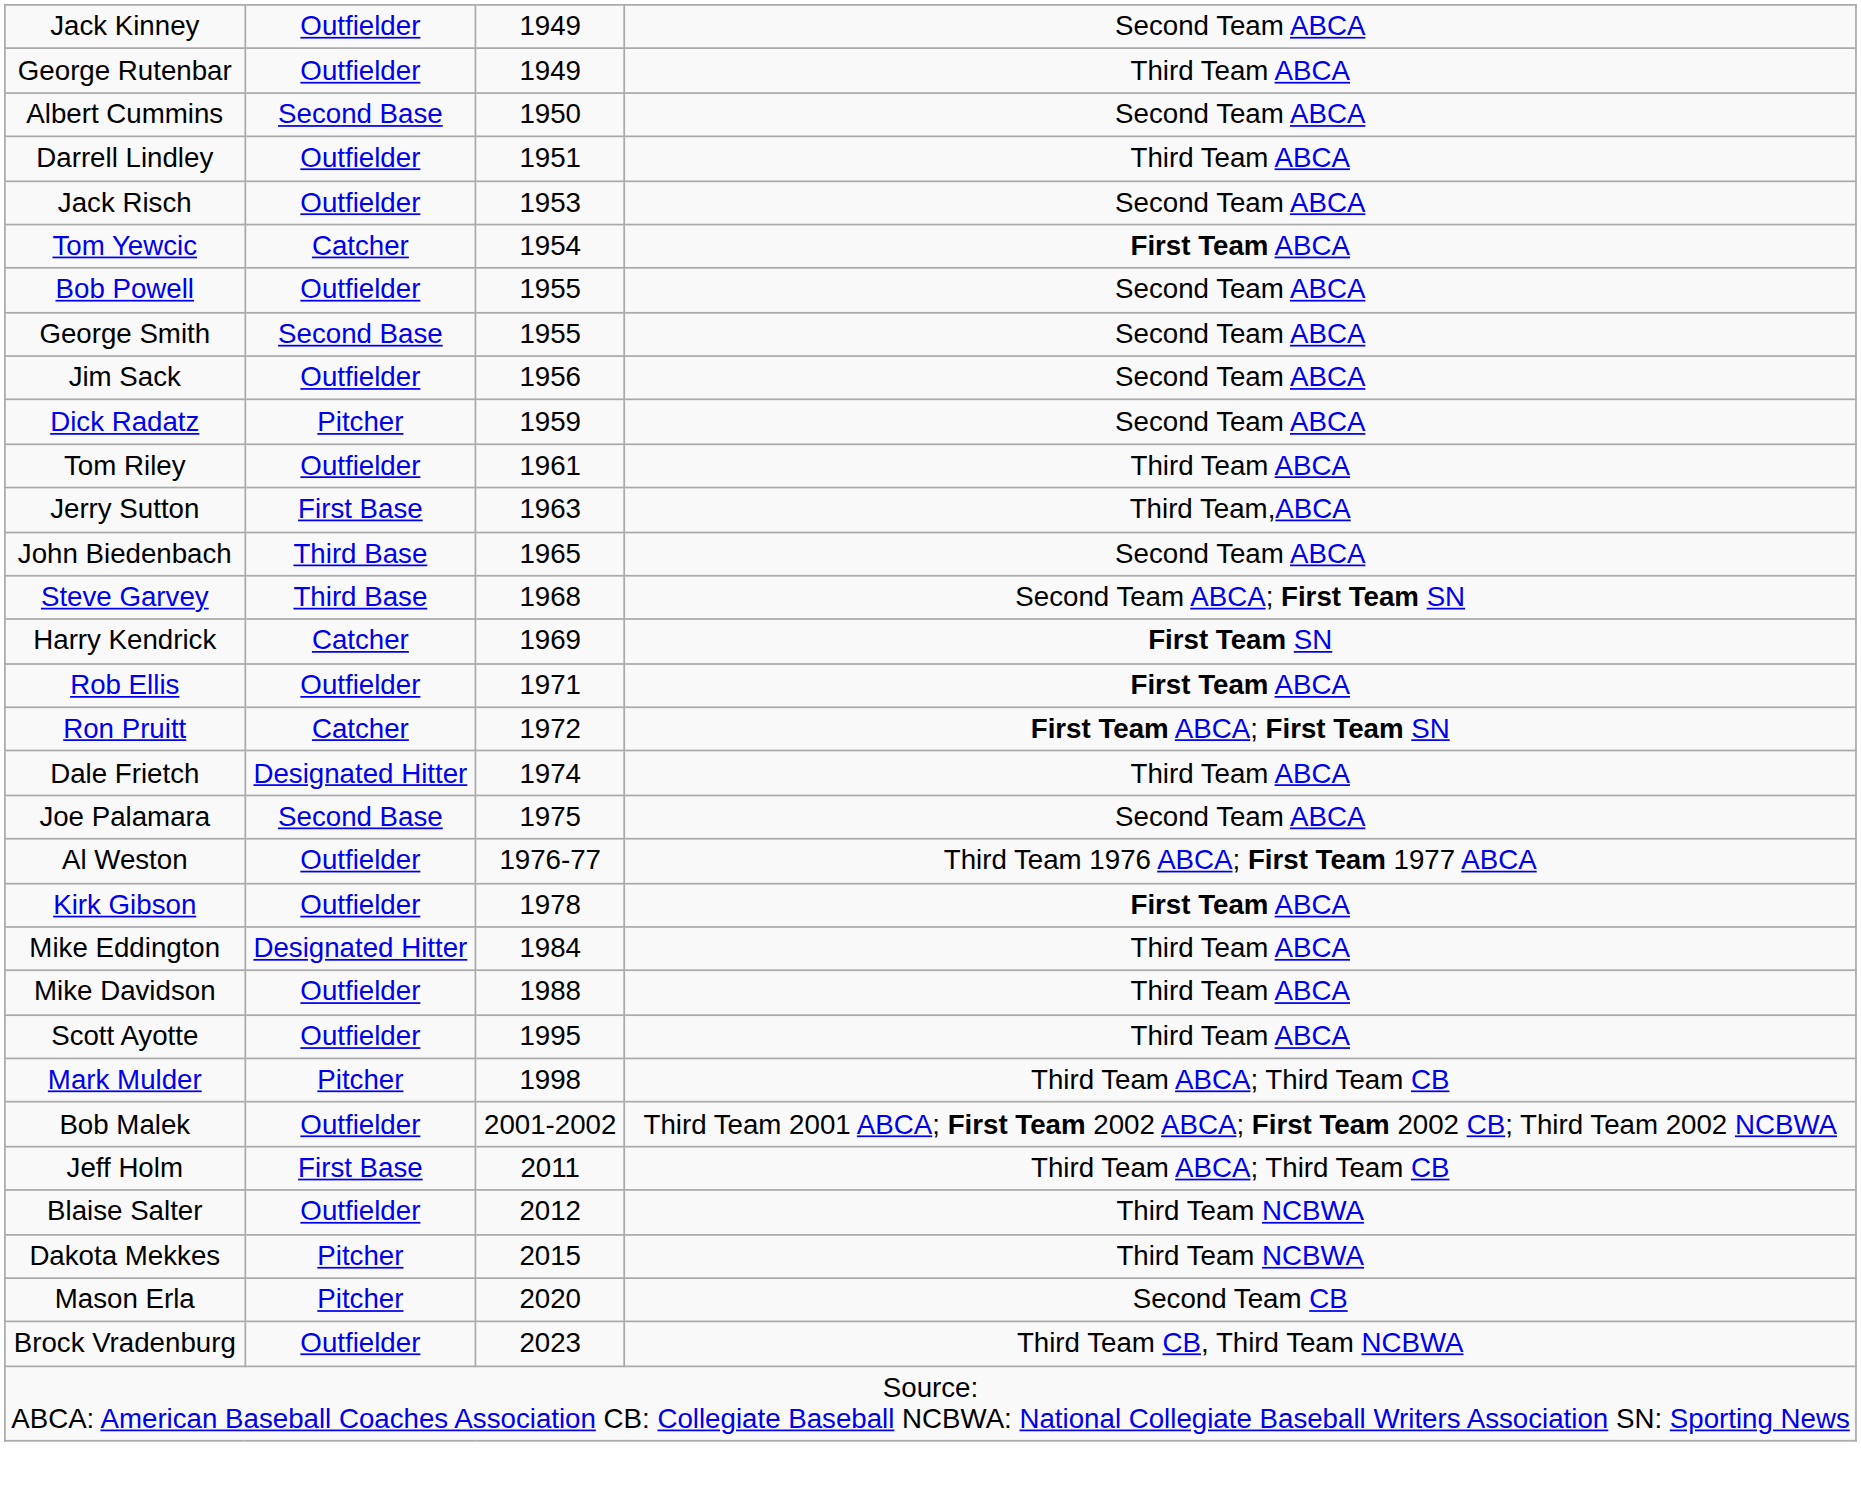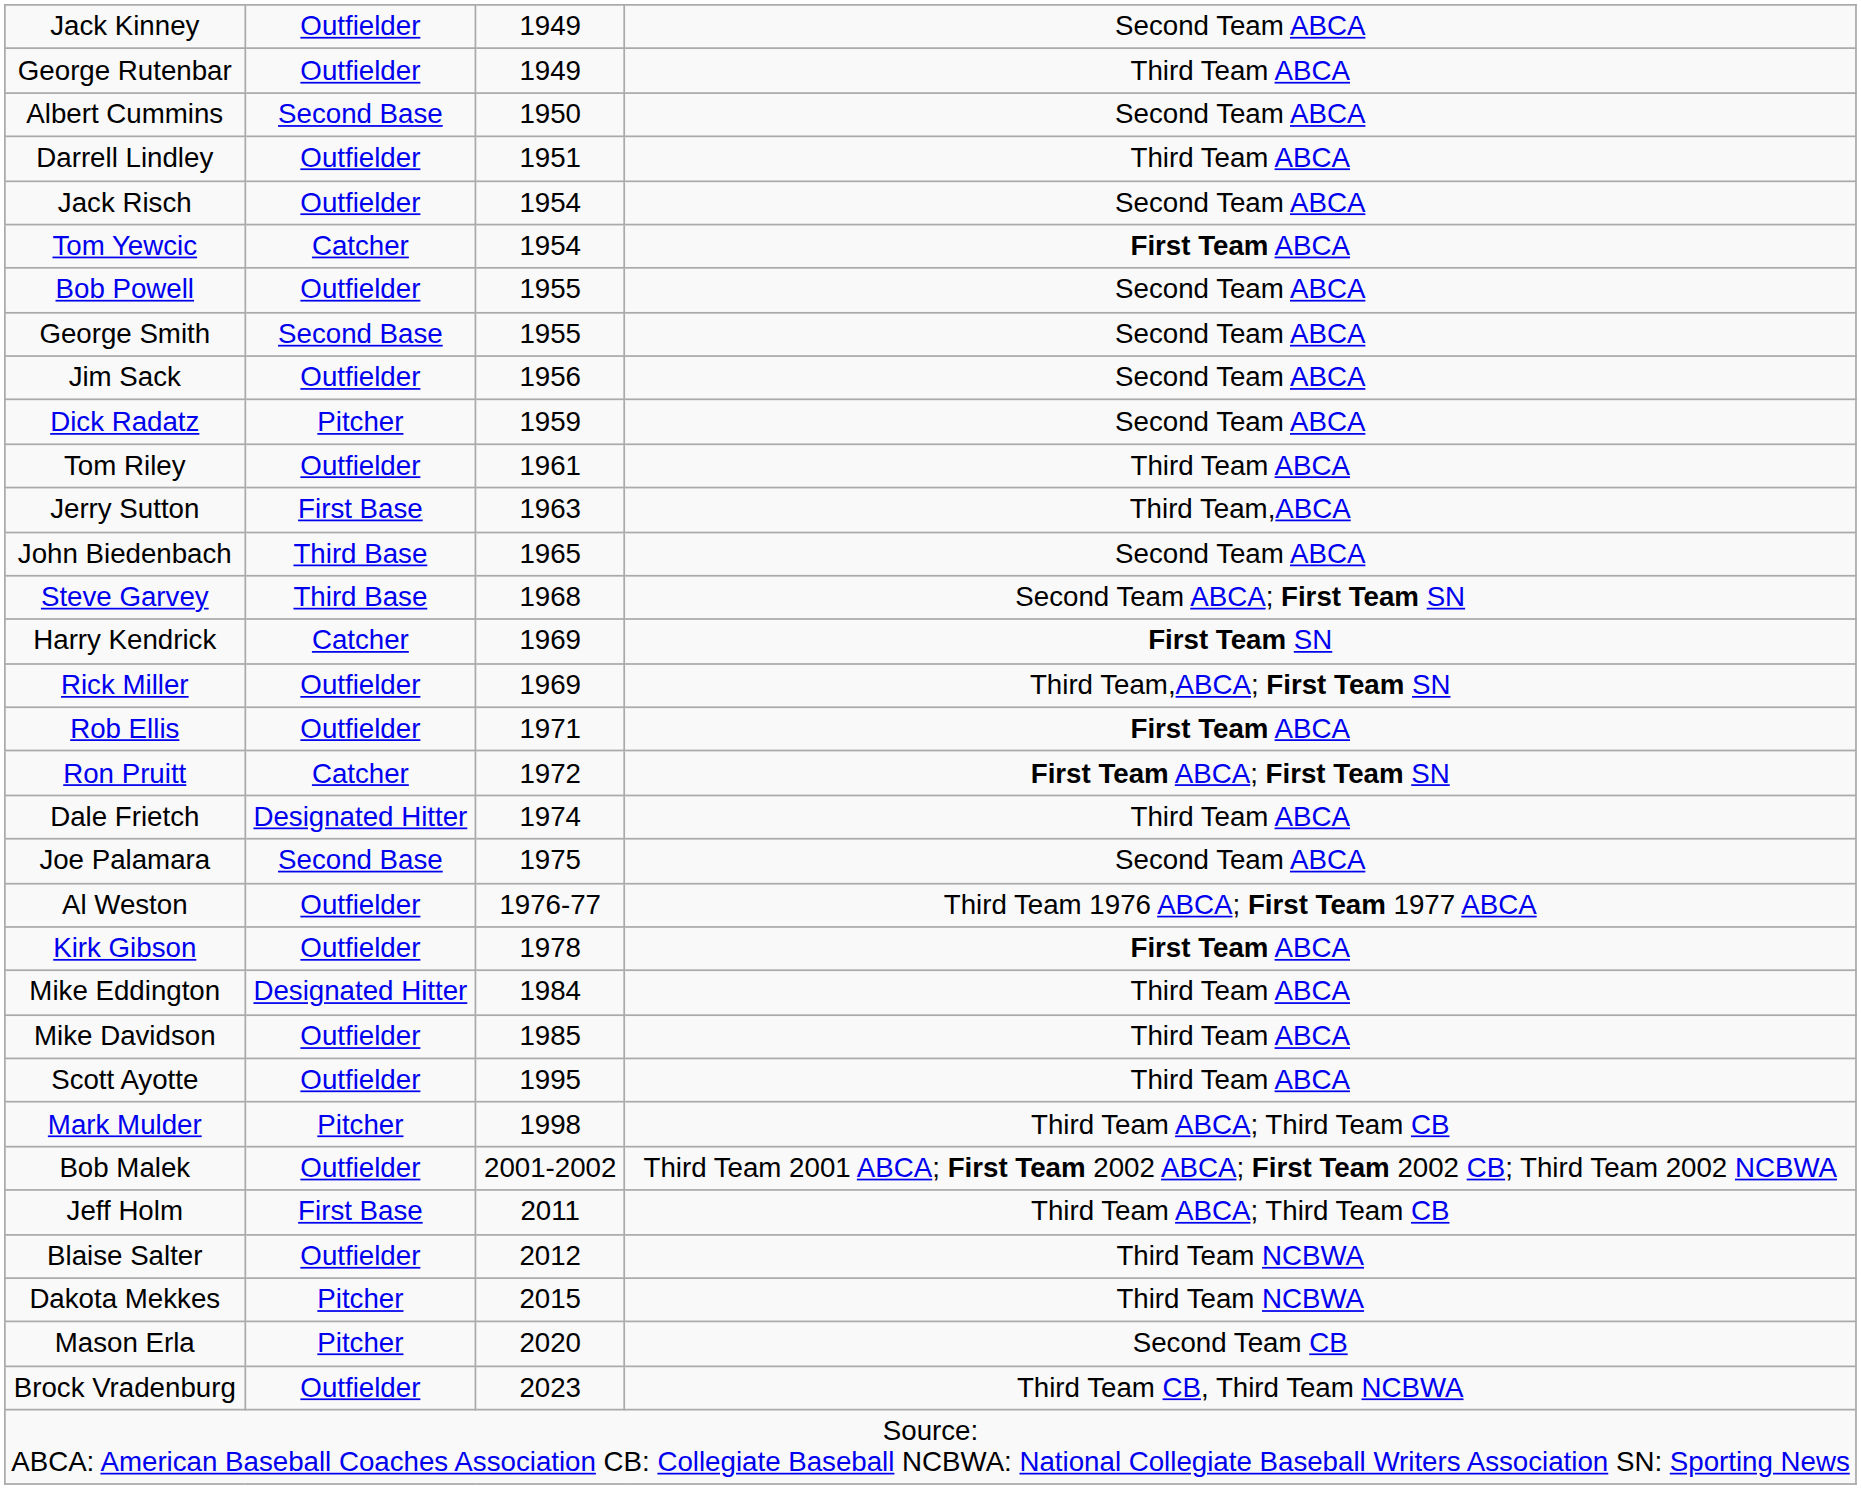Jack Risch | column 3: 1953 -> 1954
+ row: Rick Miller | Outfielder | 1969 | Third Team,ABCA; First Team SN
Mike Davidson | column 3: 1988 -> 1985
